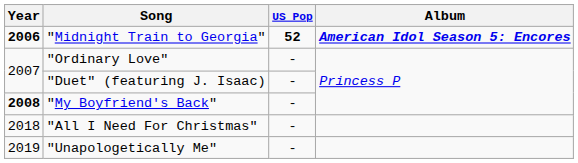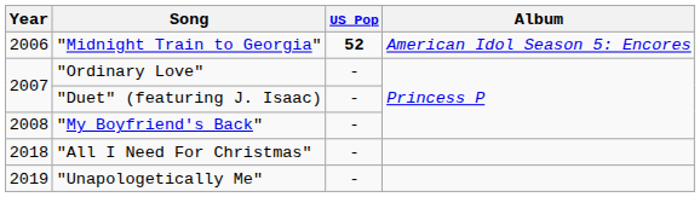"Midnight Train to Georgia" | Year: bold -> normal
"Midnight Train to Georgia" | Album: bold -> normal
"My Boyfriend's Back" | Year: bold -> normal
